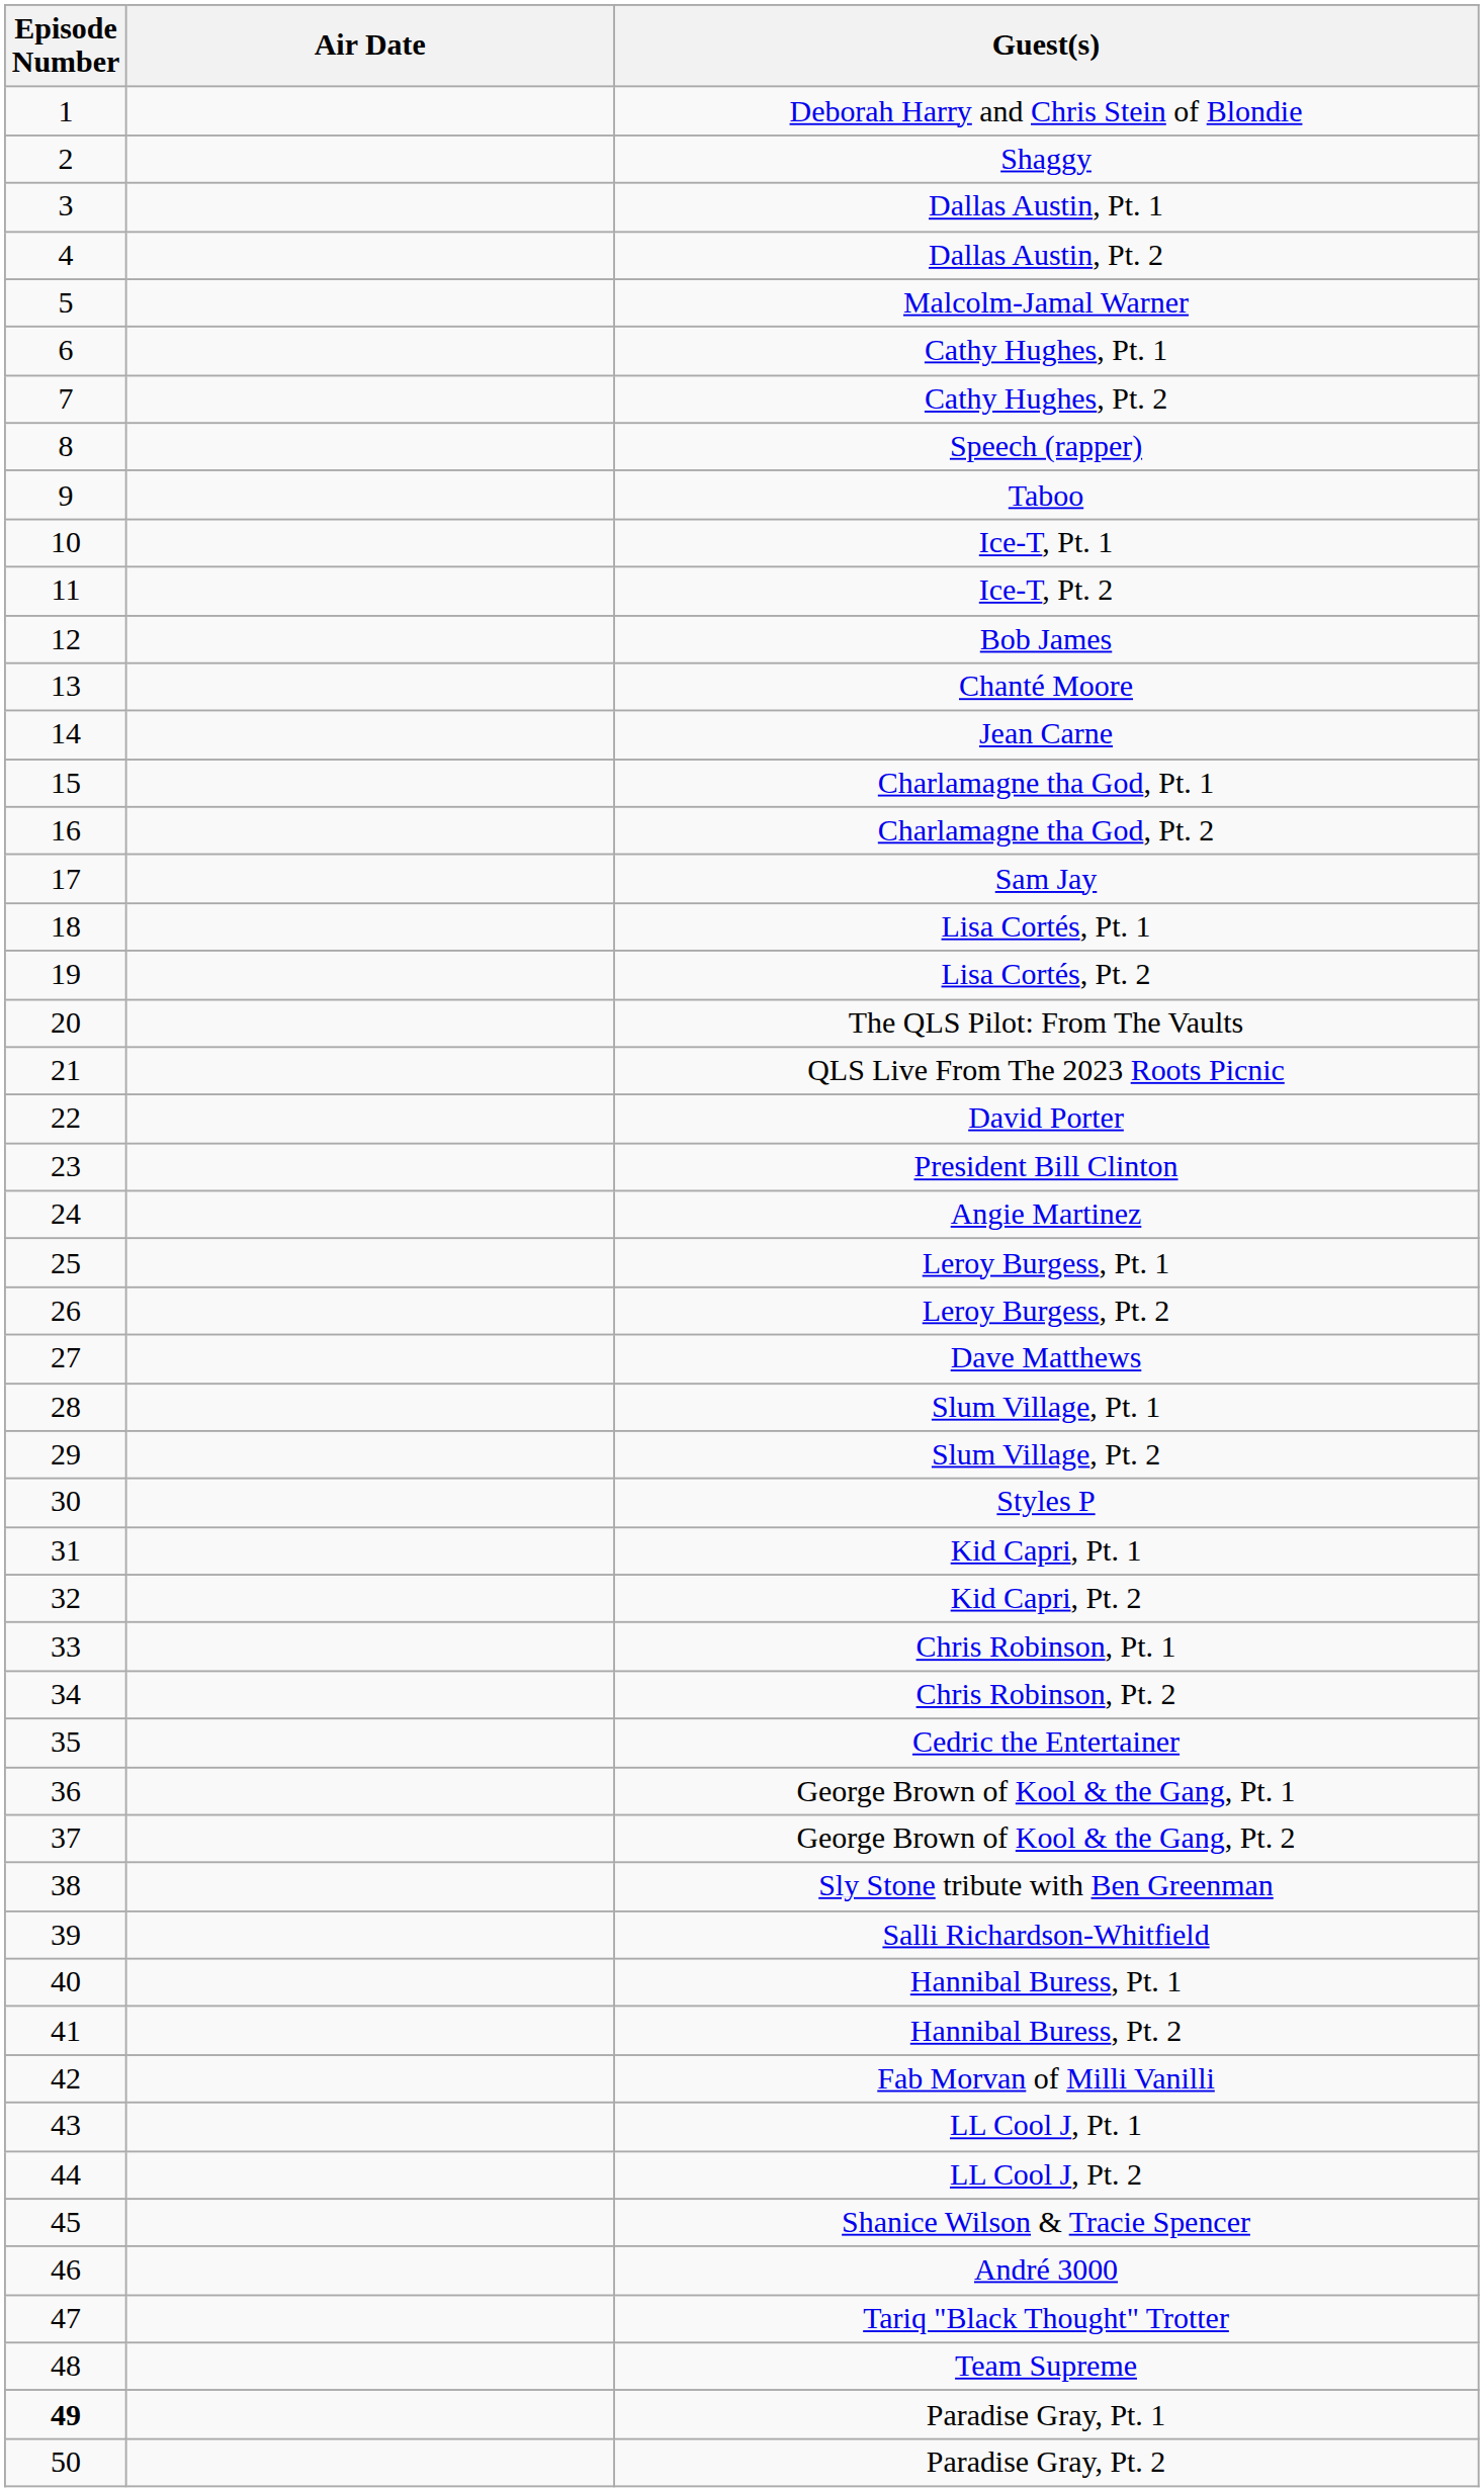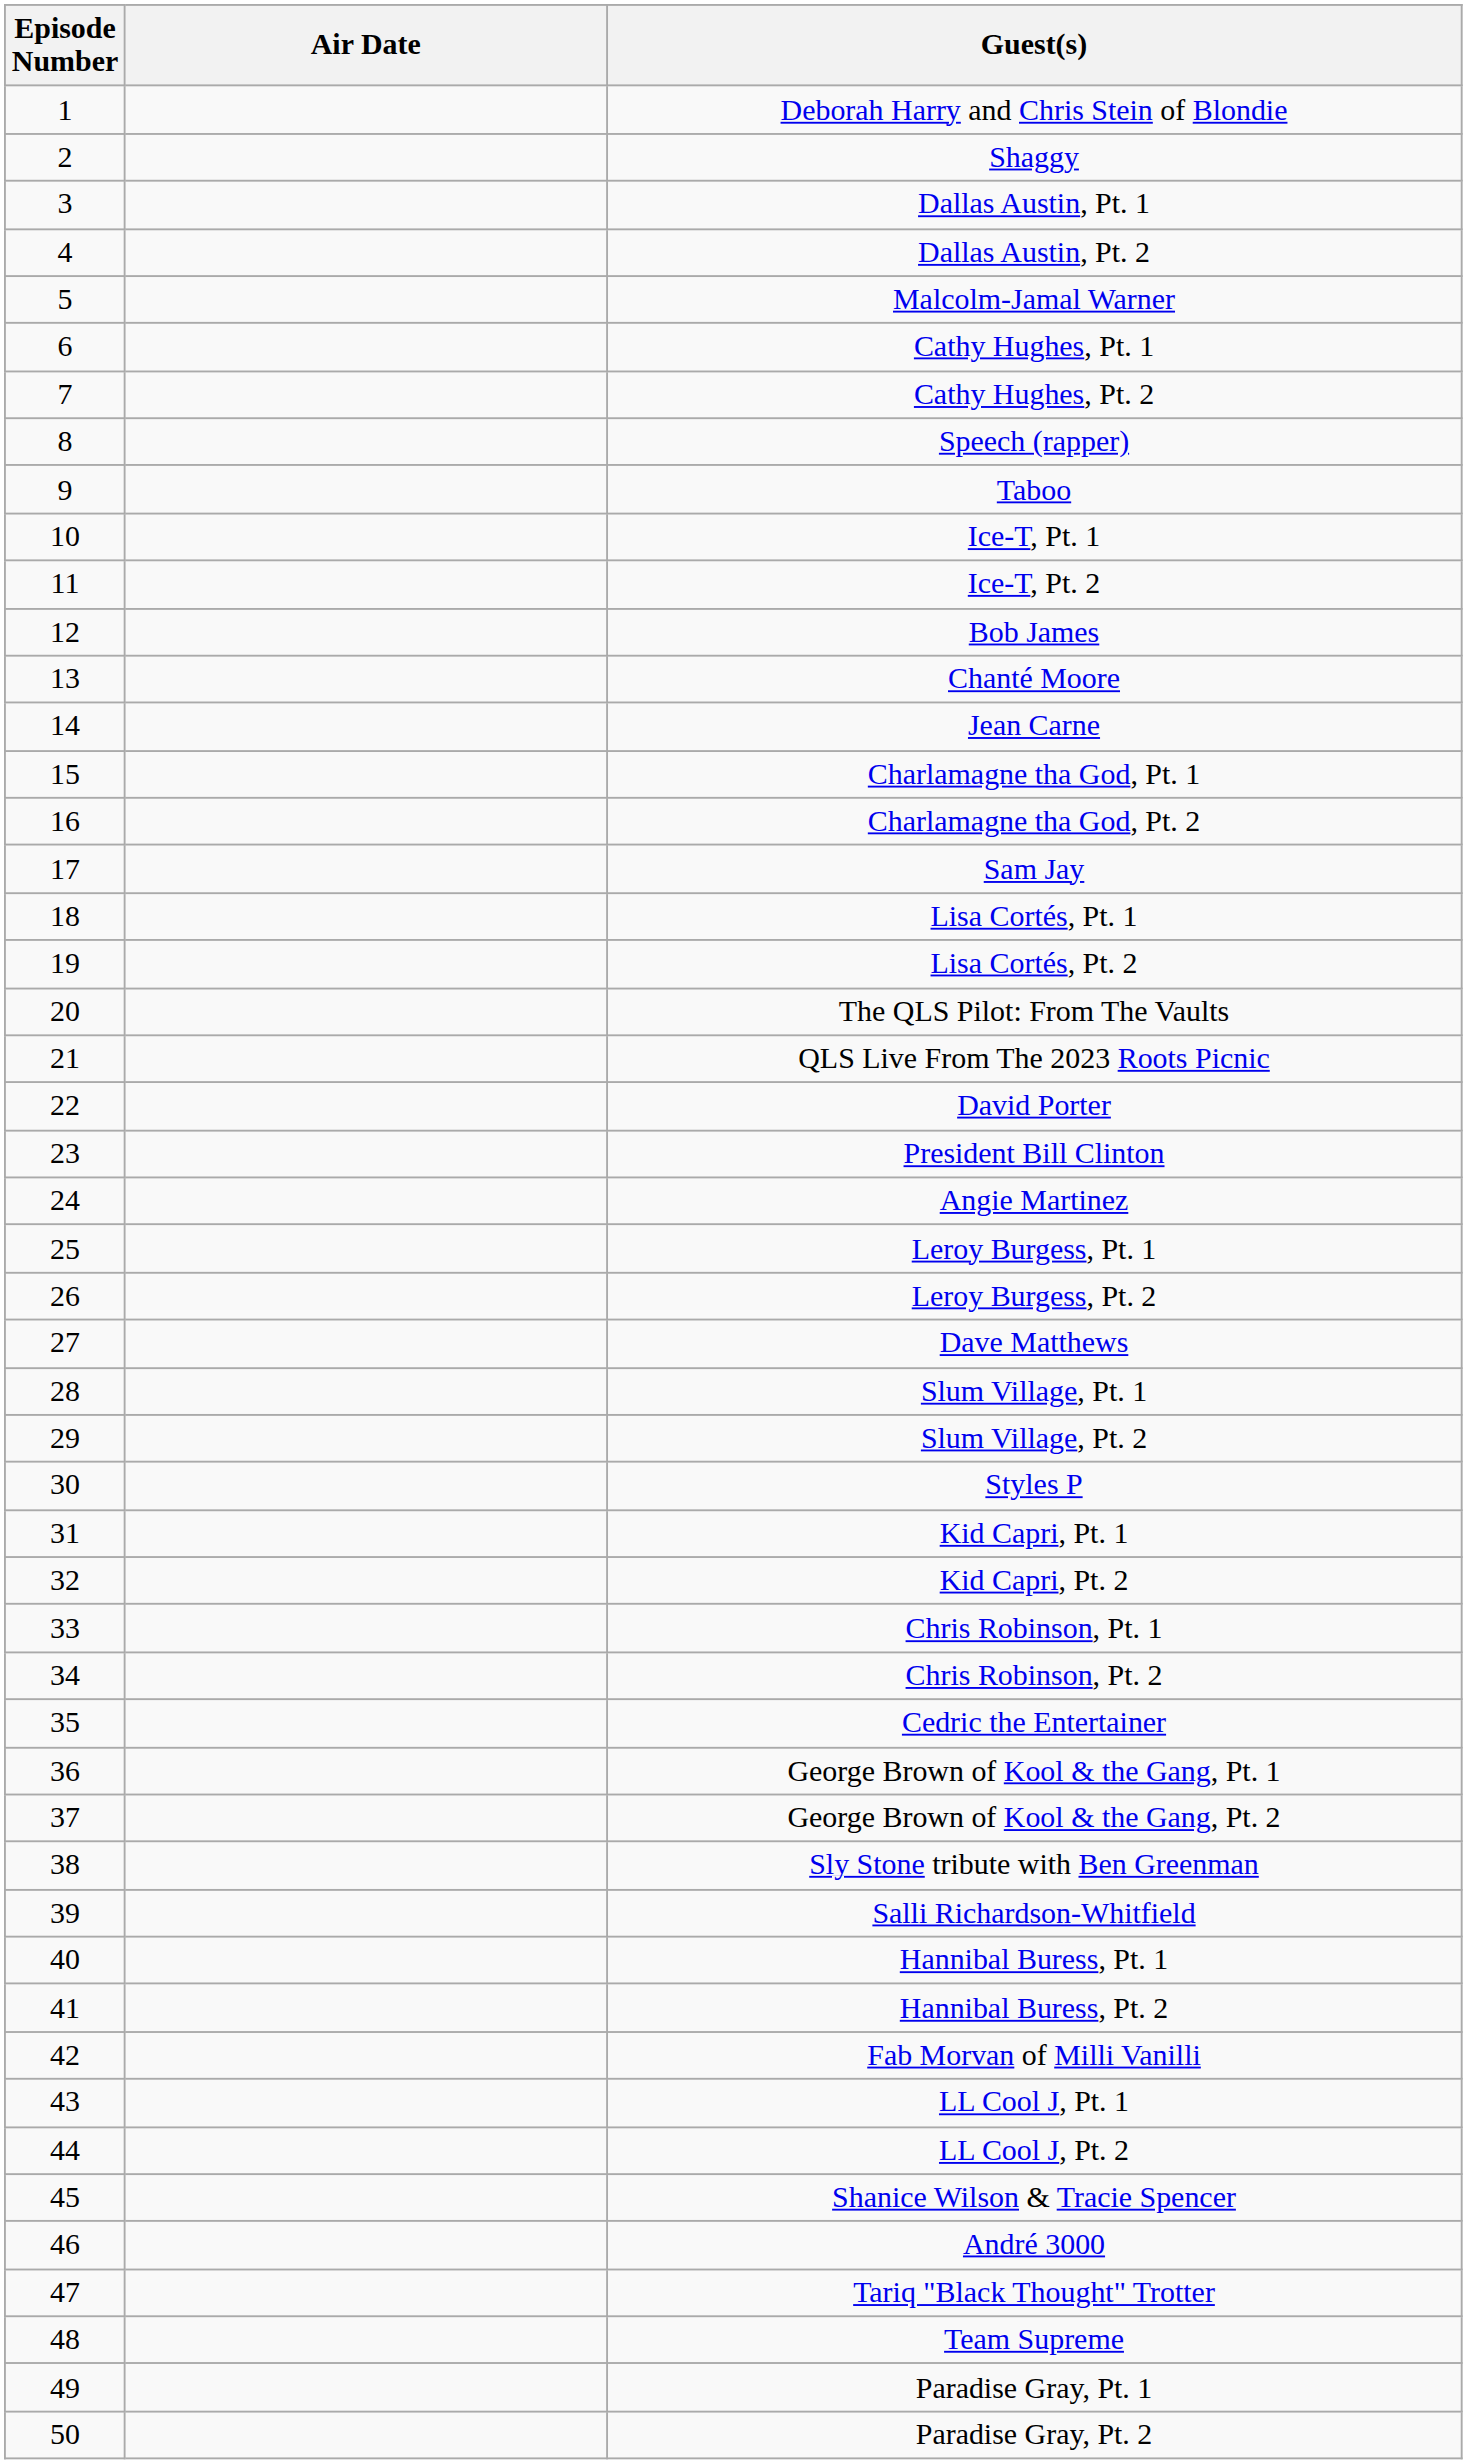Paradise Gray, Pt. 1 | Episode Number: bold -> normal
